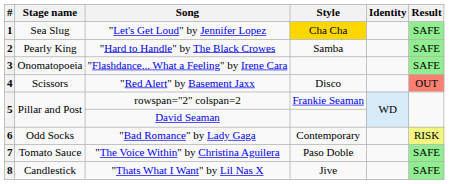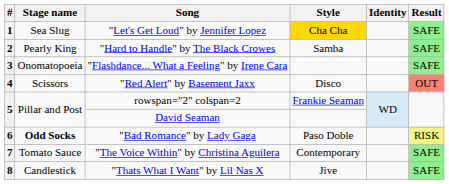"Bad Romance" by Lady Gaga | Stage name: normal -> bold
"Bad Romance" by Lady Gaga | Style: Contemporary -> Paso Doble
"The Voice Within" by Christina Aguilera | Style: Paso Doble -> Contemporary
